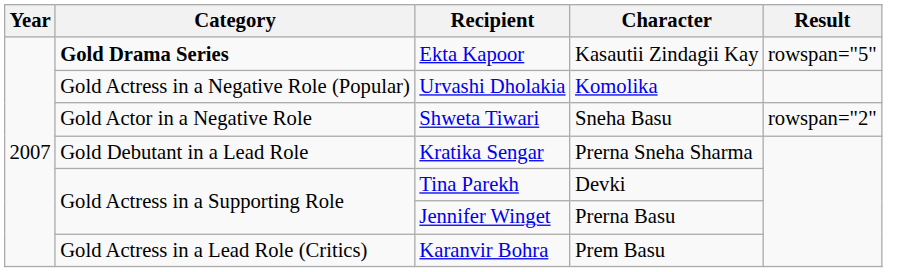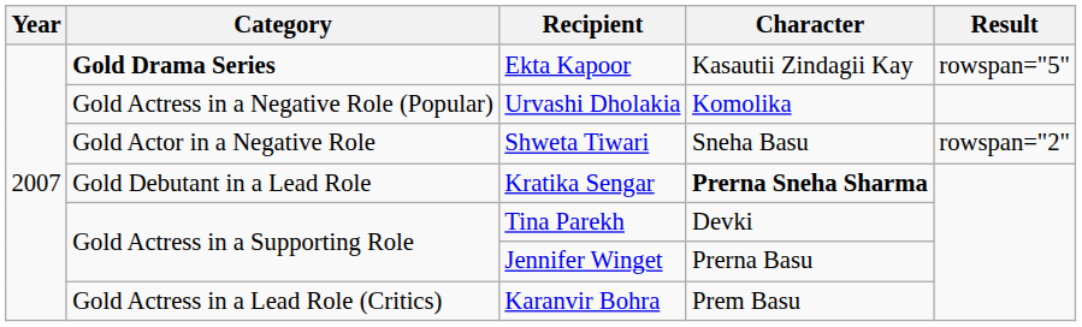Kratika Sengar | Character: normal -> bold
